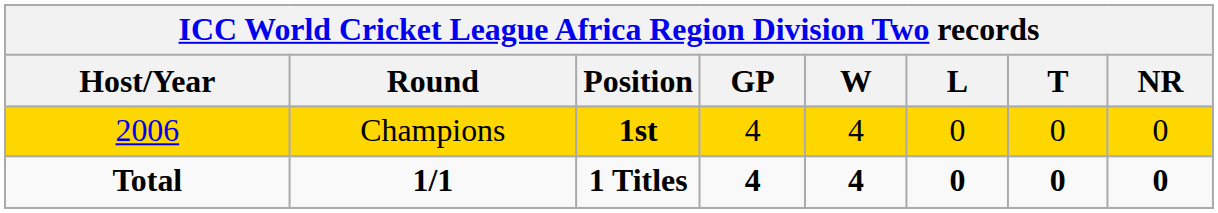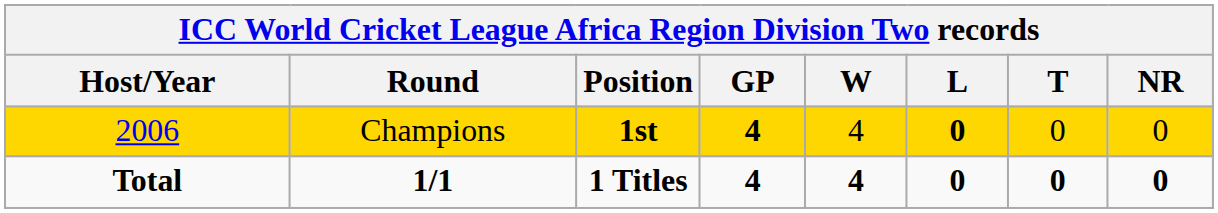2006 | GP: normal -> bold
2006 | L: normal -> bold
